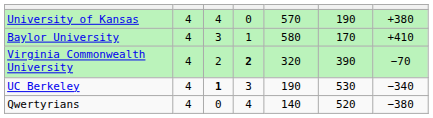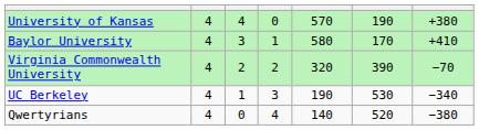Virginia Commonwealth University | column 4: bold -> normal
UC Berkeley | column 3: bold -> normal
